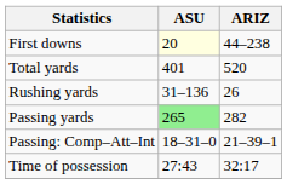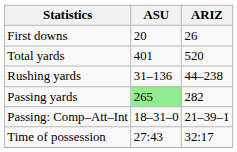First downs | ASU: lightyellow background -> no background
First downs | ARIZ: 44–238 -> 26
Rushing yards | ARIZ: 26 -> 44–238
